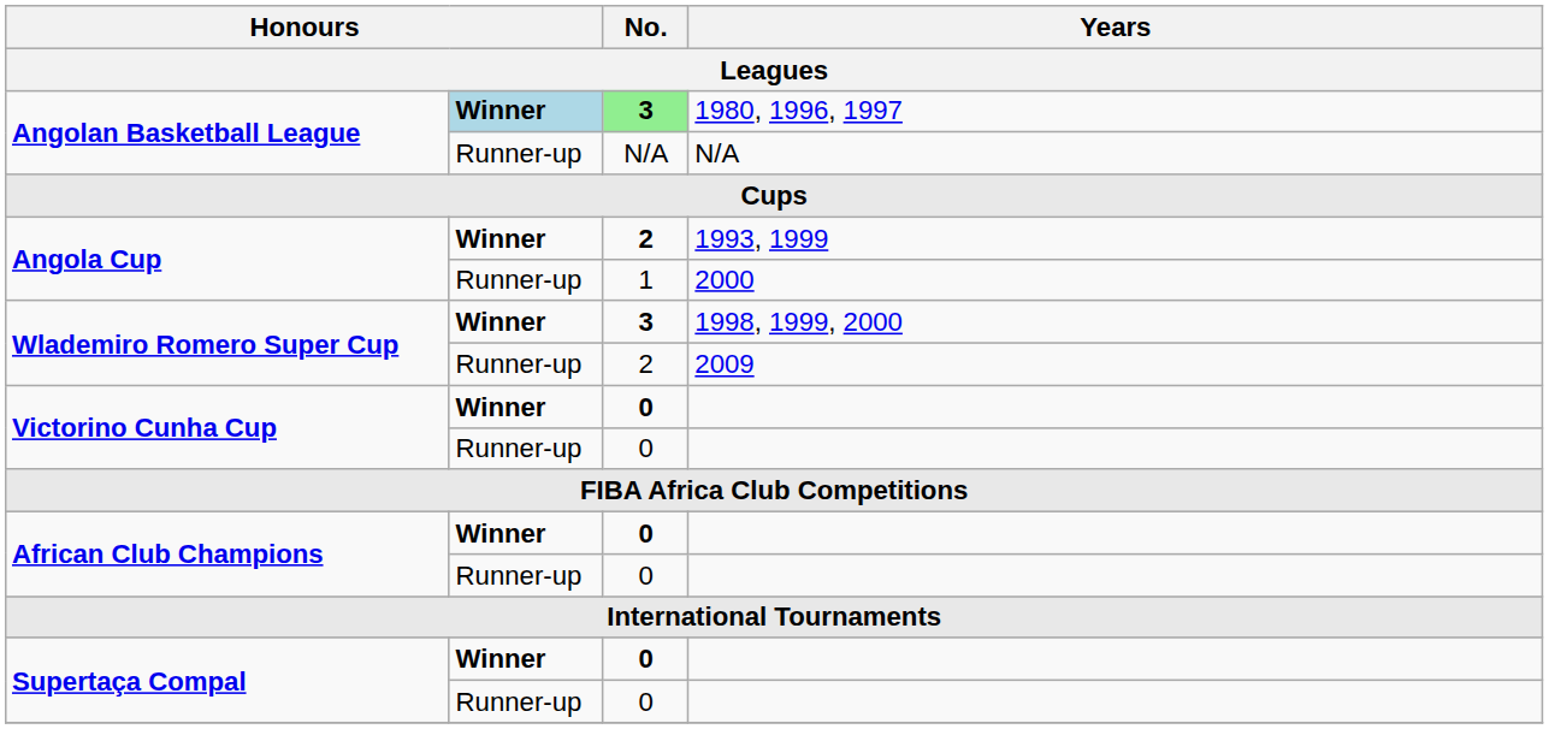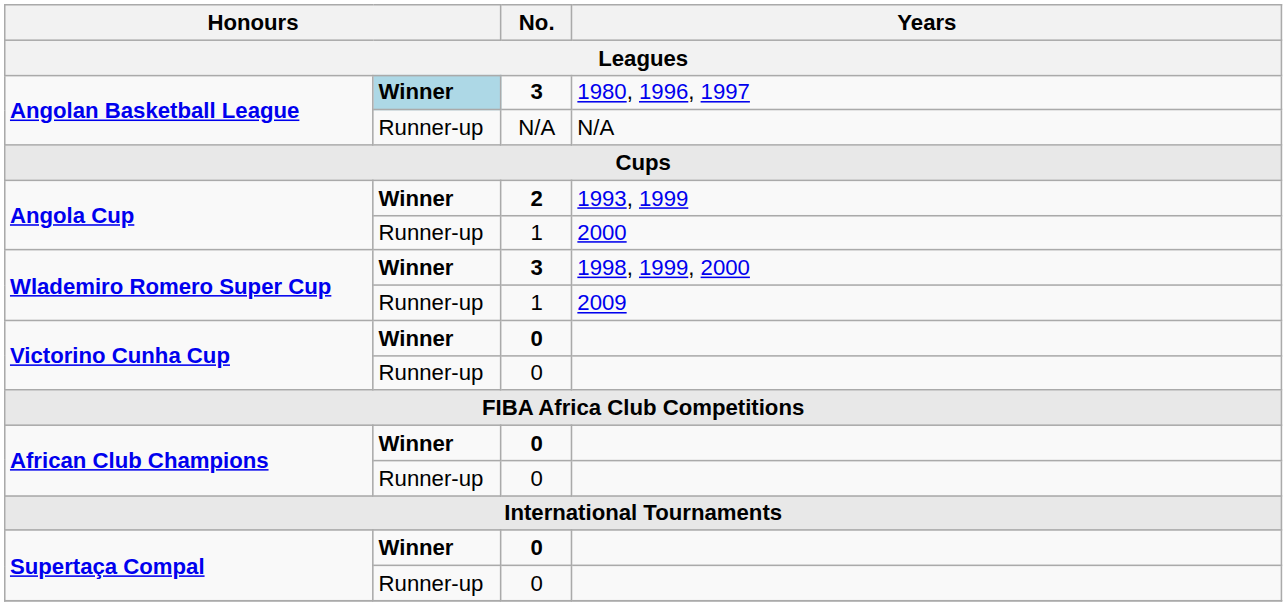1980, 1996, 1997 | No.: lightgreen background -> no background
2009 | No.: 2 -> 1
